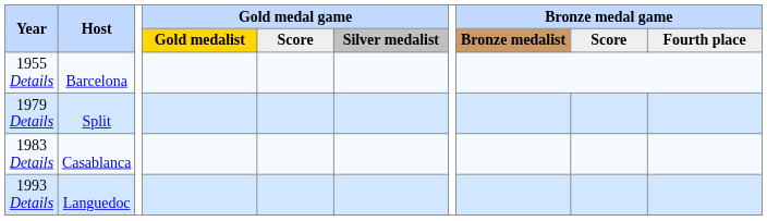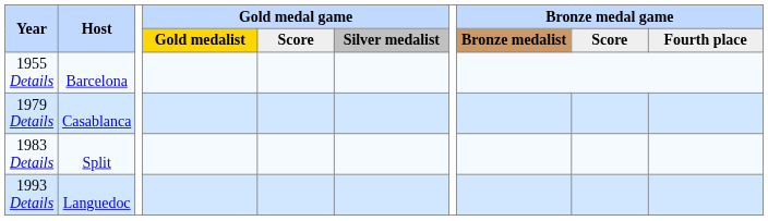1979 Details | Host: Split -> Casablanca
1983 Details | Host: Casablanca -> Split
